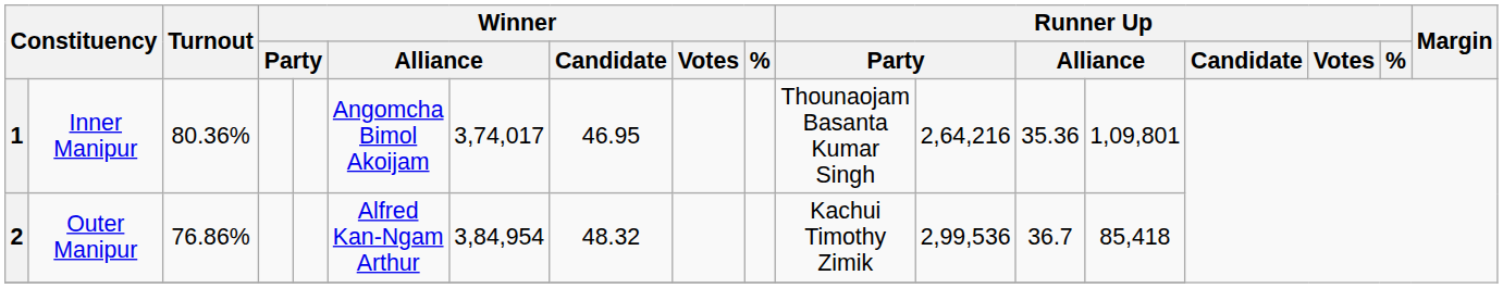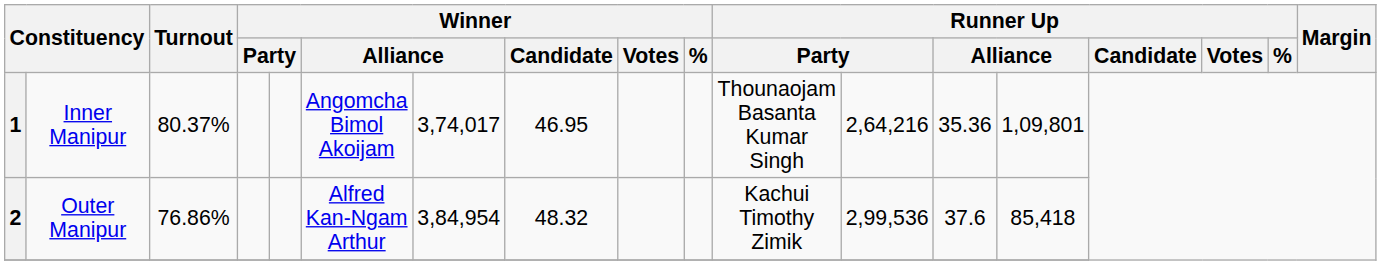1 | Turnout: 80.36% -> 80.37%
2 | column 13: 36.7 -> 37.6
